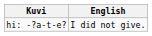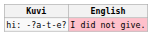hi: -?a-t-e? | English: no background -> pink background
